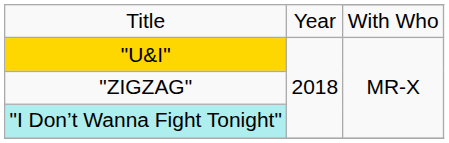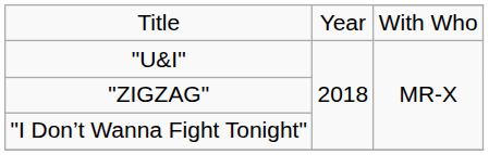"U&I" | column 1: gold background -> no background
"I Don’t Wanna Fight Tonight" | column 1: paleturquoise background -> no background
